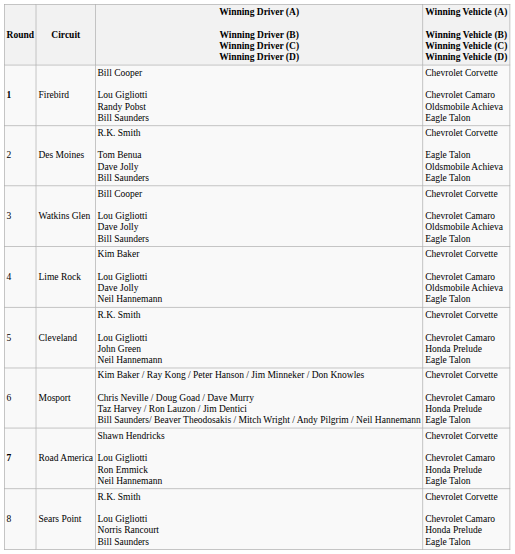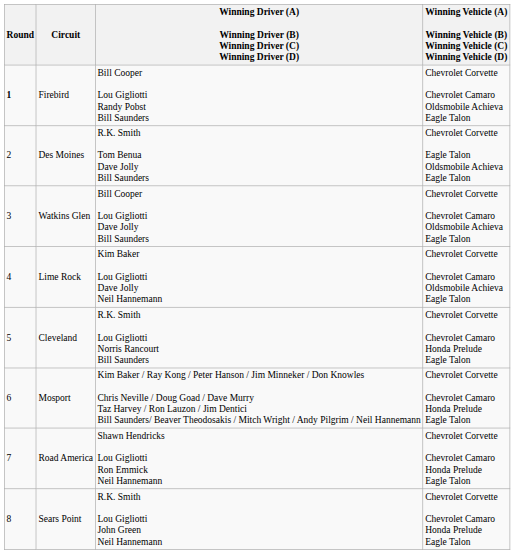Cleveland | column 3: R.K. Smith Lou Gigliotti John Green Neil Hannemann -> R.K. Smith Lou Gigliotti Norris Rancourt Bill Saunders
Road America | Round: bold -> normal
Sears Point | column 3: R.K. Smith Lou Gigliotti Norris Rancourt Bill Saunders -> R.K. Smith Lou Gigliotti John Green Neil Hannemann
